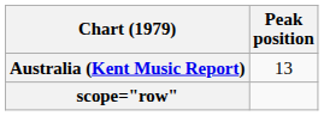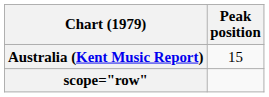Australia (Kent Music Report) | Peak position: 13 -> 15
